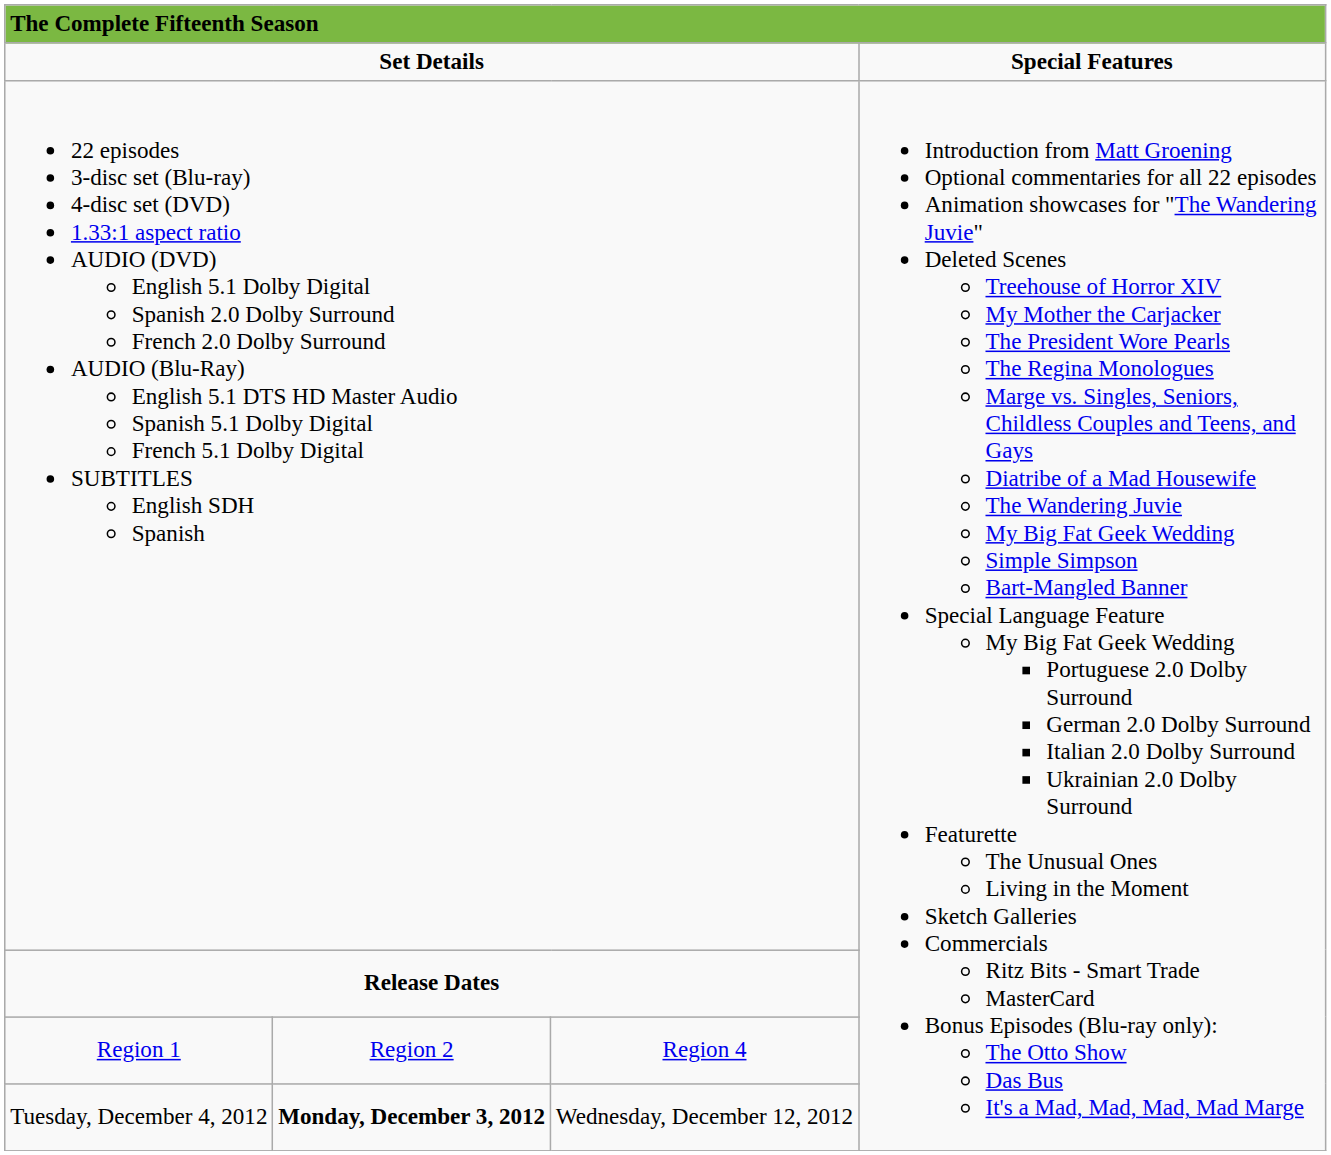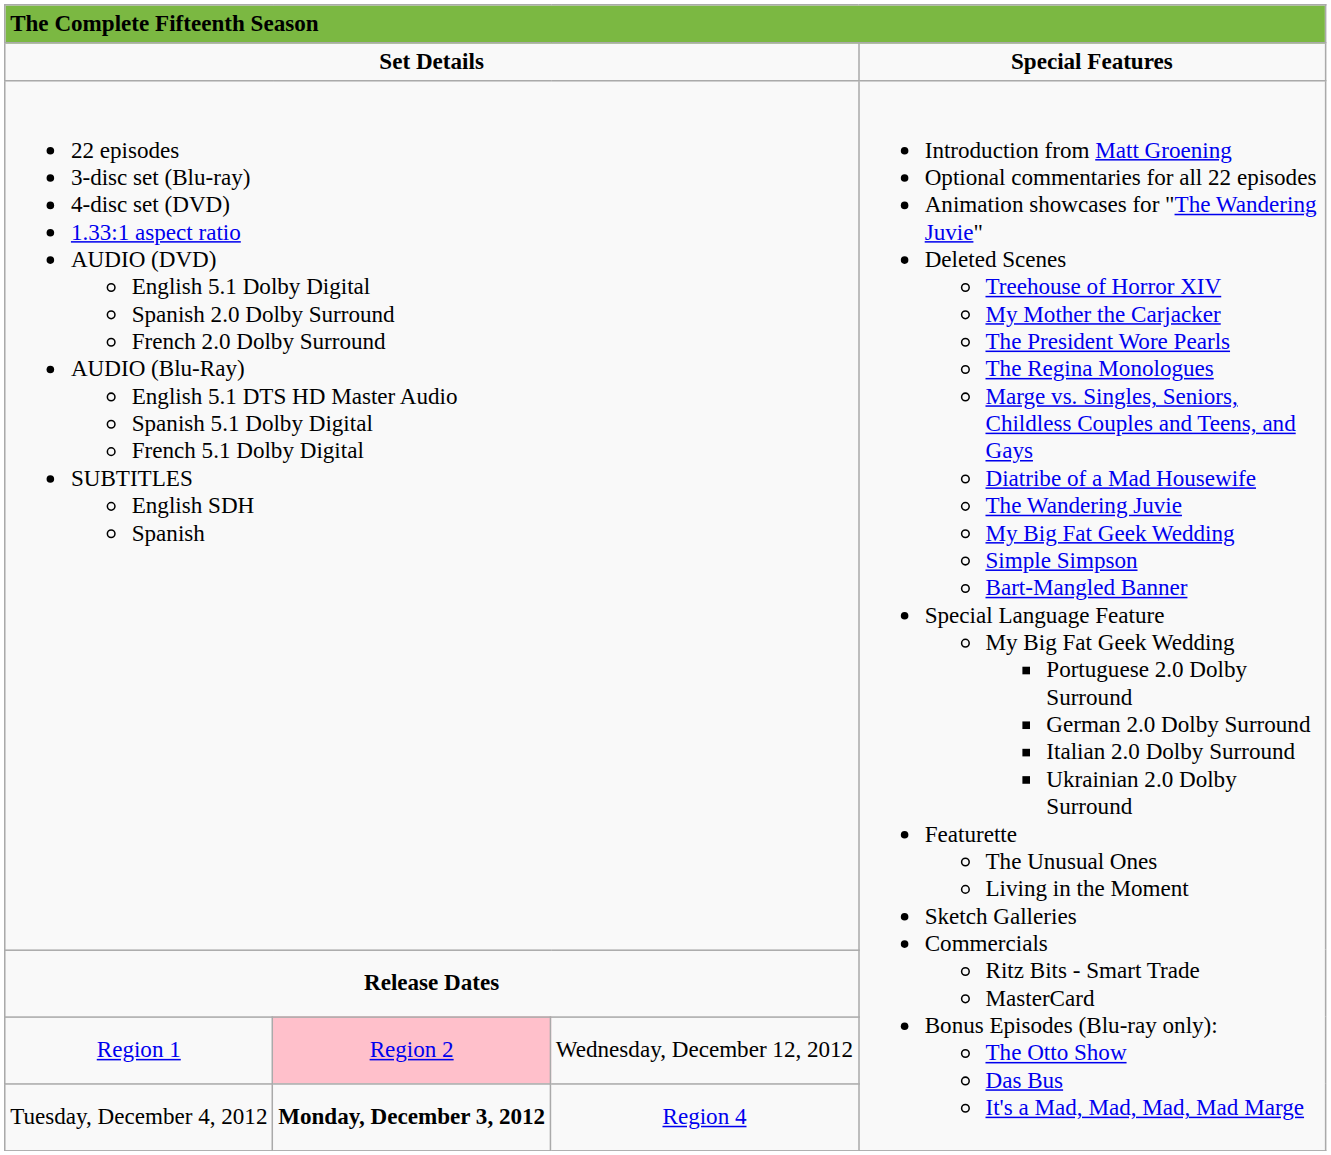Region 1 | column 2: no background -> pink background
Region 1 | column 3: Region 4 -> Wednesday, December 12, 2012
Tuesday, December 4, 2012 | column 3: Wednesday, December 12, 2012 -> Region 4
